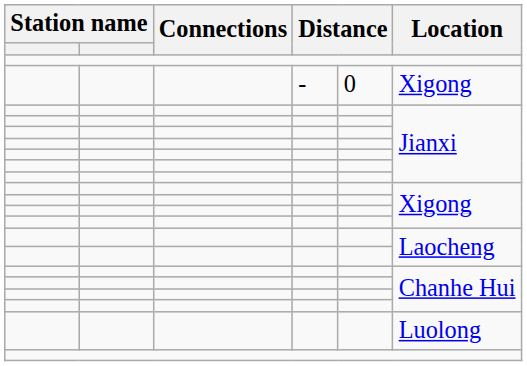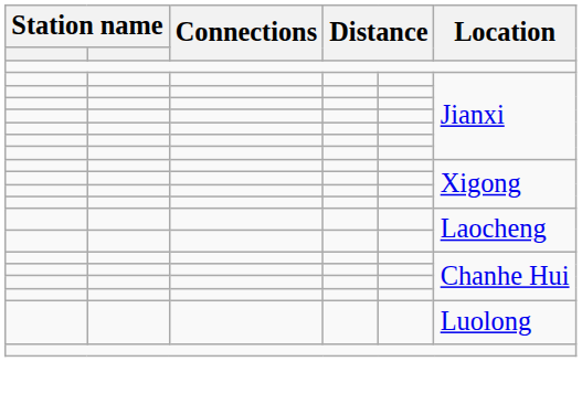- row: - | 0 | Xigong
